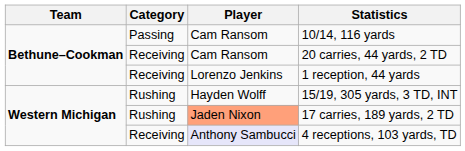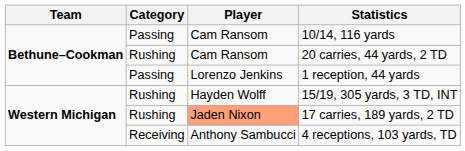20 carries, 44 yards, 2 TD | Category: Receiving -> Rushing
1 reception, 44 yards | Category: Receiving -> Passing
4 receptions, 103 yards, TD | Player: lavender background -> no background
